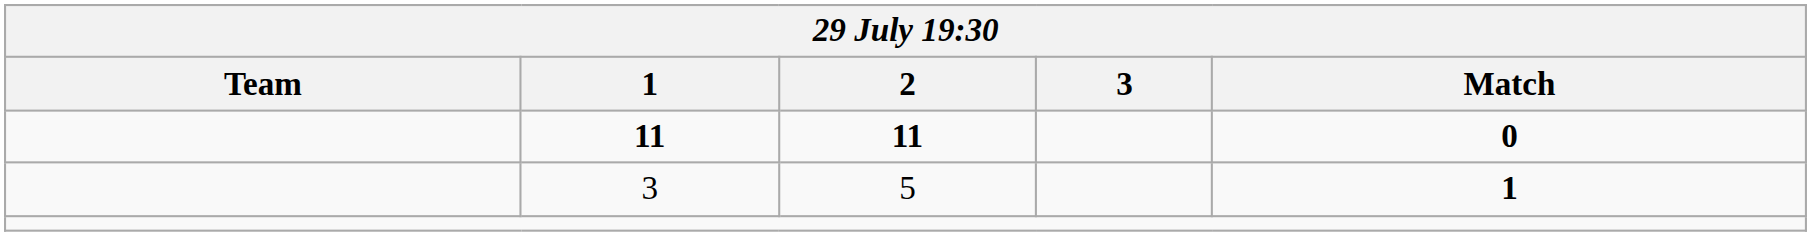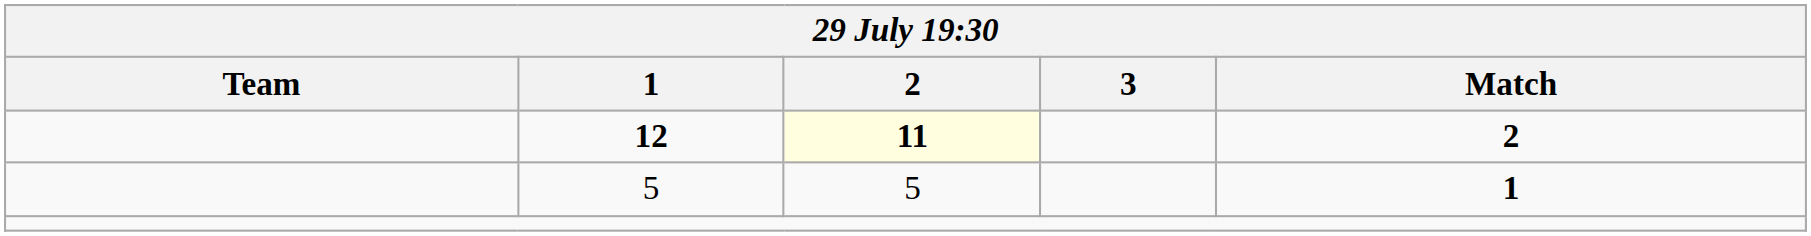row 3 | 1: 11 -> 12
row 3 | 2: no background -> lightyellow background
row 3 | Match: 0 -> 2
row 4 | 1: 3 -> 5
